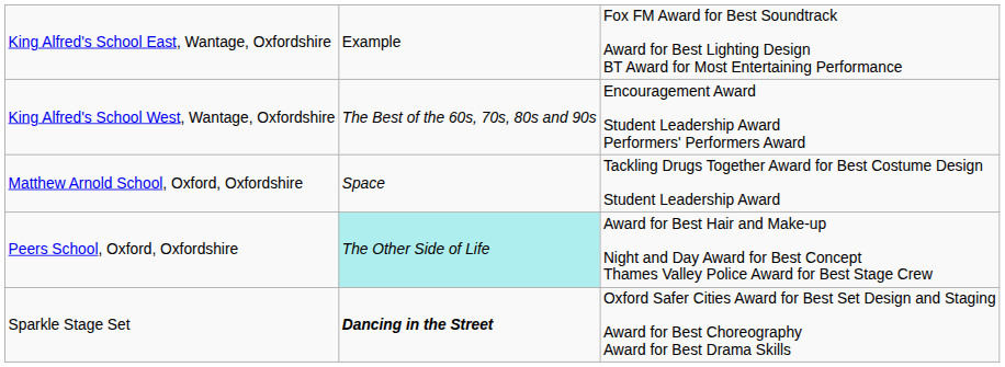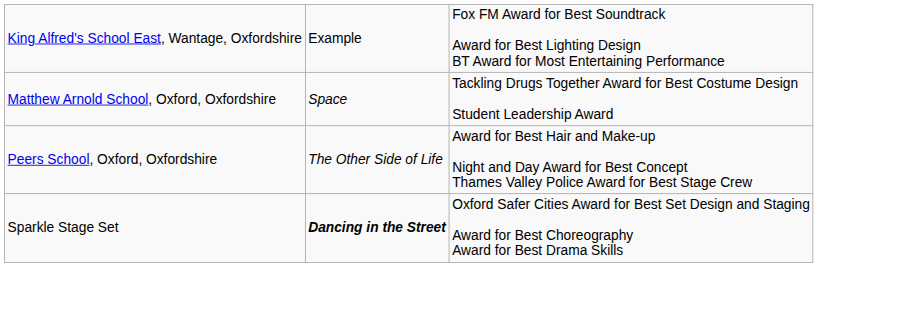- row: King Alfred's School West, Wantage, Oxfordshire | The Best of the 60s, 70s, 80s and 90s | Encouragement Award Student Leadership Award Performers' Performers Award
Peers School, Oxford, Oxfordshire | column 2: paleturquoise background -> no background
